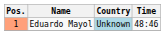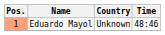Eduardo Mayol | Country: lightblue background -> no background
